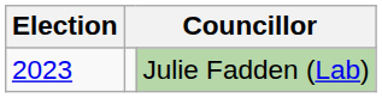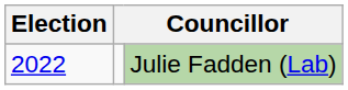Julie Fadden (Lab) | Election: 2023 -> 2022
